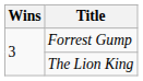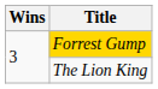Forrest Gump | Title: no background -> gold background
